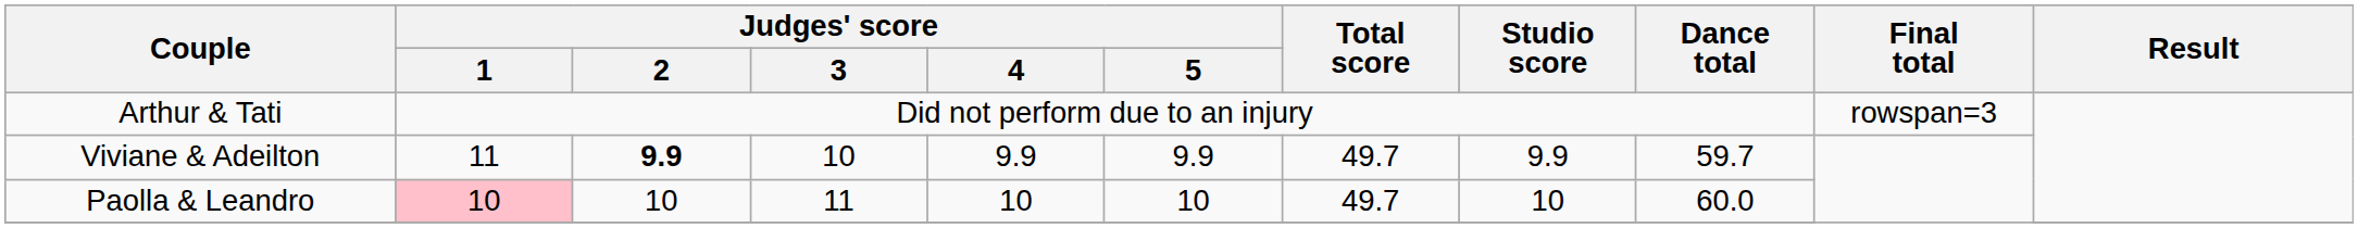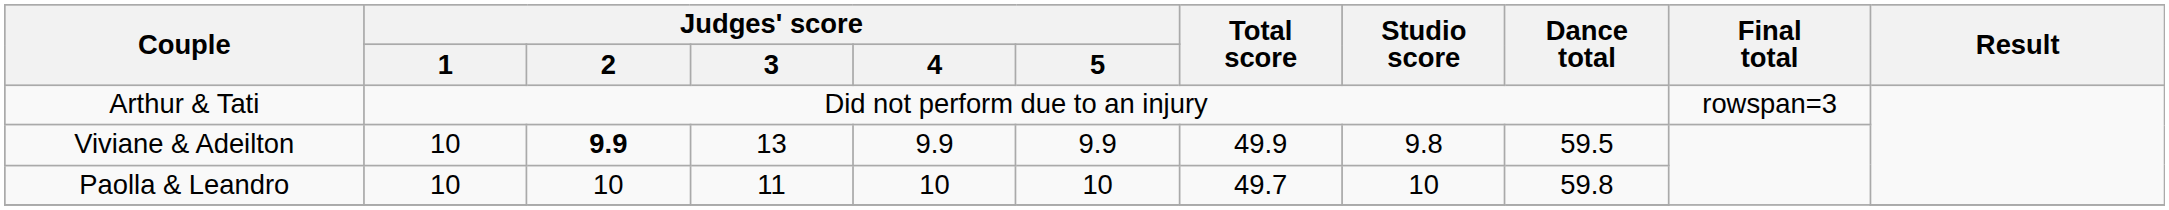Viviane & Adeilton | Judges' score / 1: 11 -> 10
Viviane & Adeilton | Judges' score / 3: 10 -> 13
Viviane & Adeilton | Total score: 49.7 -> 49.9
Viviane & Adeilton | Studio score: 9.9 -> 9.8
Viviane & Adeilton | Dance total: 59.7 -> 59.5
Paolla & Leandro | Judges' score / 1: pink background -> no background
Paolla & Leandro | Dance total: 60.0 -> 59.8
